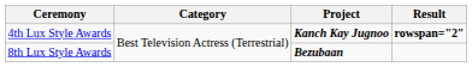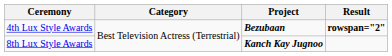4th Lux Style Awards | Project: Kanch Kay Jugnoo -> Bezubaan
8th Lux Style Awards | Project: Bezubaan -> Kanch Kay Jugnoo
